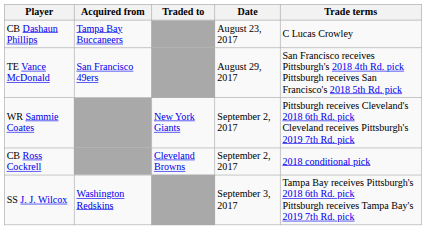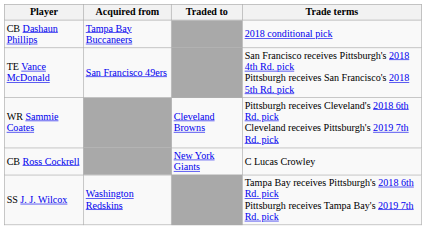- column: Date | August 23, 2017 | August 29, 2017 | September 2, 2017 | September 2, 2017 | September 3, 2017
CB Dashaun Phillips | Trade terms: C Lucas Crowley -> 2018 conditional pick
WR Sammie Coates | Traded to: New York Giants -> Cleveland Browns
CB Ross Cockrell | Traded to: Cleveland Browns -> New York Giants
CB Ross Cockrell | Trade terms: 2018 conditional pick -> C Lucas Crowley
